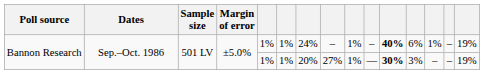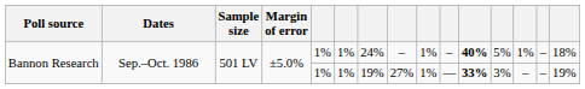row 2 | column 12: 6% -> 5%
row 2 | column 15: 19% -> 18%
row 3 | column 7: 20% -> 19%
row 3 | column 11: 30% -> 33%
